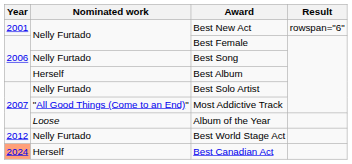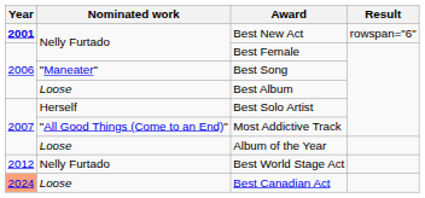Best New Act | Year: normal -> bold
Best Song | Nominated work: Nelly Furtado -> "Maneater"
Best Album | Nominated work: Herself -> Loose
Best Solo Artist | Nominated work: Nelly Furtado -> Herself
Best Canadian Act | Nominated work: Herself -> Loose
